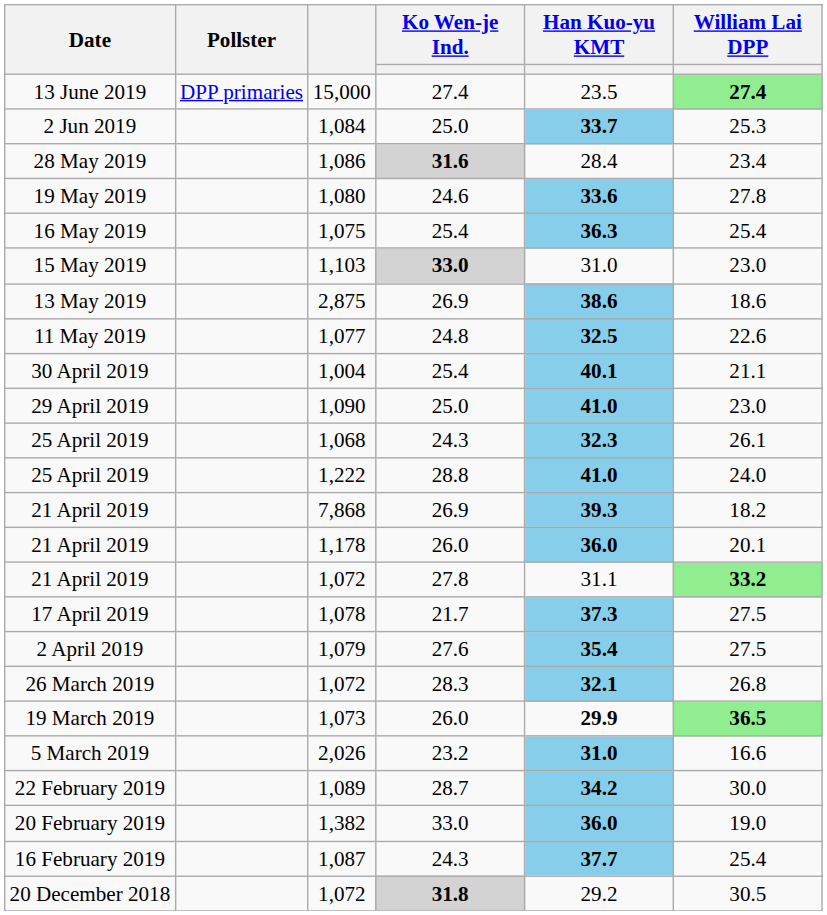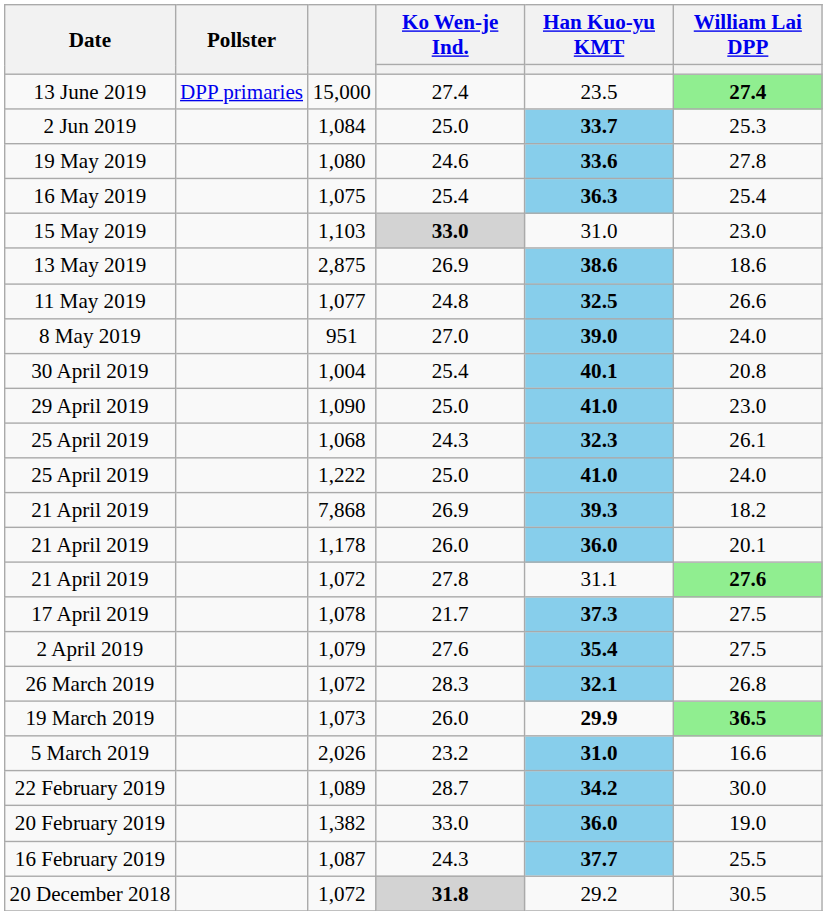- row: 28 May 2019 | 1,086 | 31.6 | 28.4 | 23.4
1,077 | William Lai DPP: 22.6 -> 26.6
+ row: 8 May 2019 | 951 | 27.0 | 39.0 | 24.0
1,004 | William Lai DPP: 21.1 -> 20.8
1,222 | Ko Wen-je Ind.: 28.8 -> 25.0
21 April 2019 / 1,072 | William Lai DPP: 33.2 -> 27.6
1,087 | William Lai DPP: 25.4 -> 25.5
